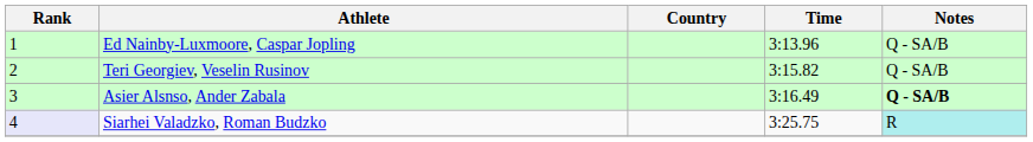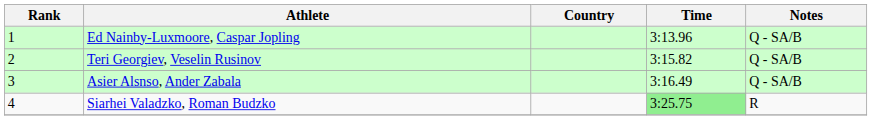Asier Alsnso, Ander Zabala | Notes: bold -> normal
Siarhei Valadzko, Roman Budzko | Rank: lavender background -> no background
Siarhei Valadzko, Roman Budzko | Time: no background -> lightgreen background
Siarhei Valadzko, Roman Budzko | Notes: paleturquoise background -> no background
